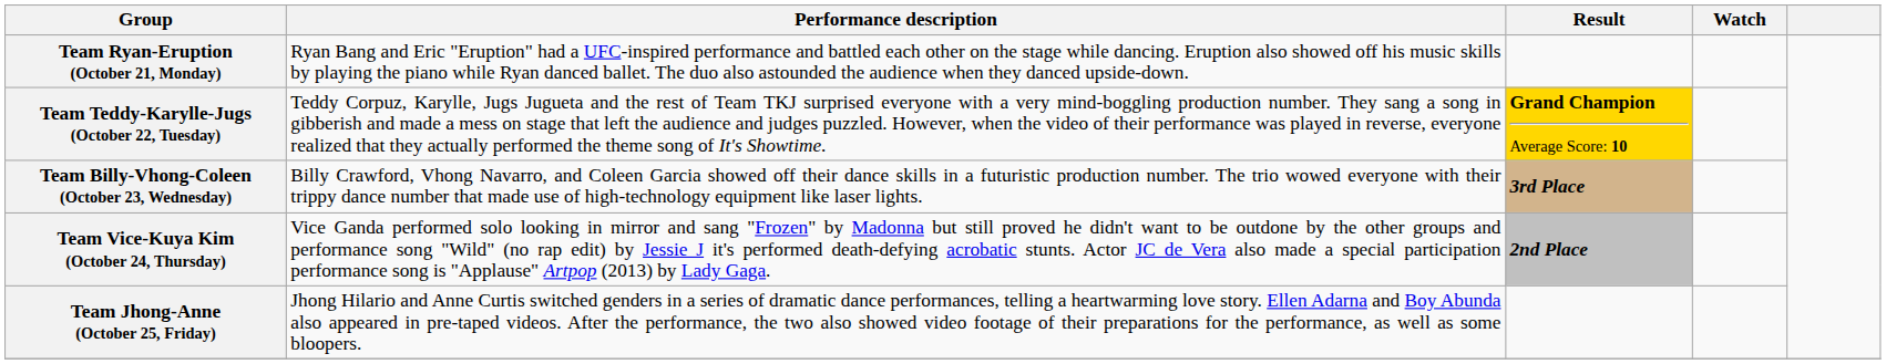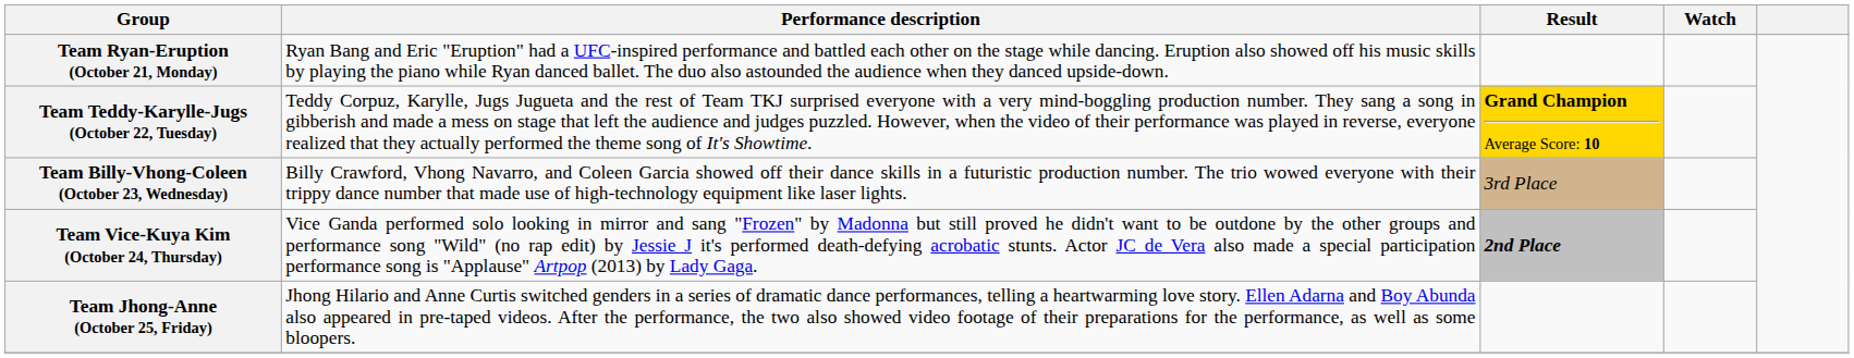Team Billy-Vhong-Coleen (October 23, Wednesday) | Result: bold -> normal
